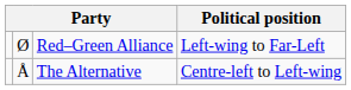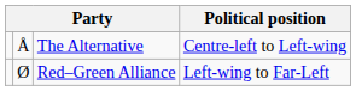rows swapped: Red–Green Alliance <-> The Alternative
